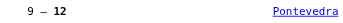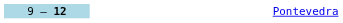Pontevedra | column 1: no background -> lightblue background
